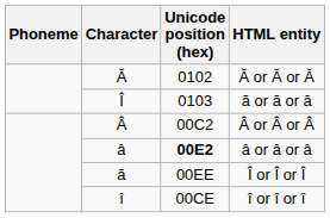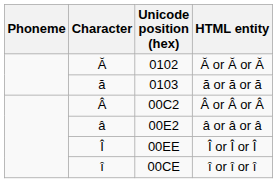ă or ă or ă | Character: Î -> ă
â or â or â | Unicode position (hex): bold -> normal
Î or Î or Î | Character: ă -> Î
